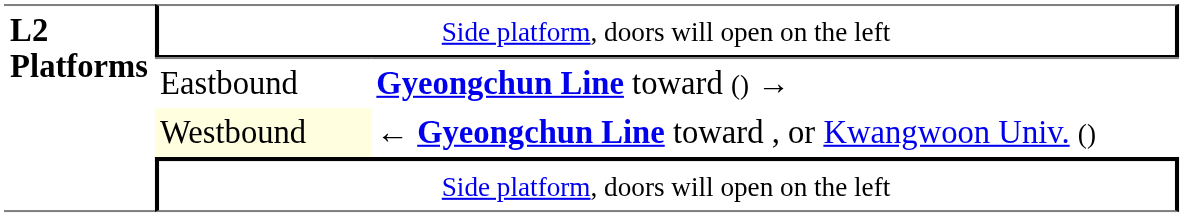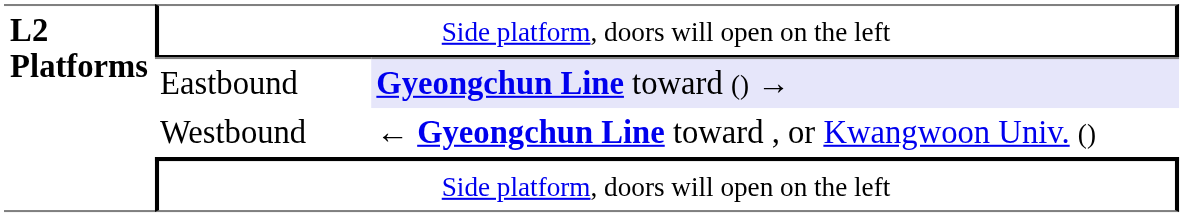Eastbound | column 3: no background -> lavender background
Westbound | column 2: lightyellow background -> no background
